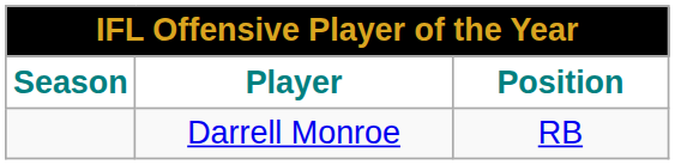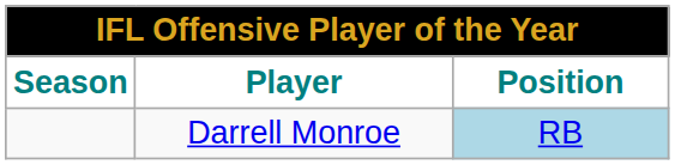Darrell Monroe | Position: no background -> lightblue background
